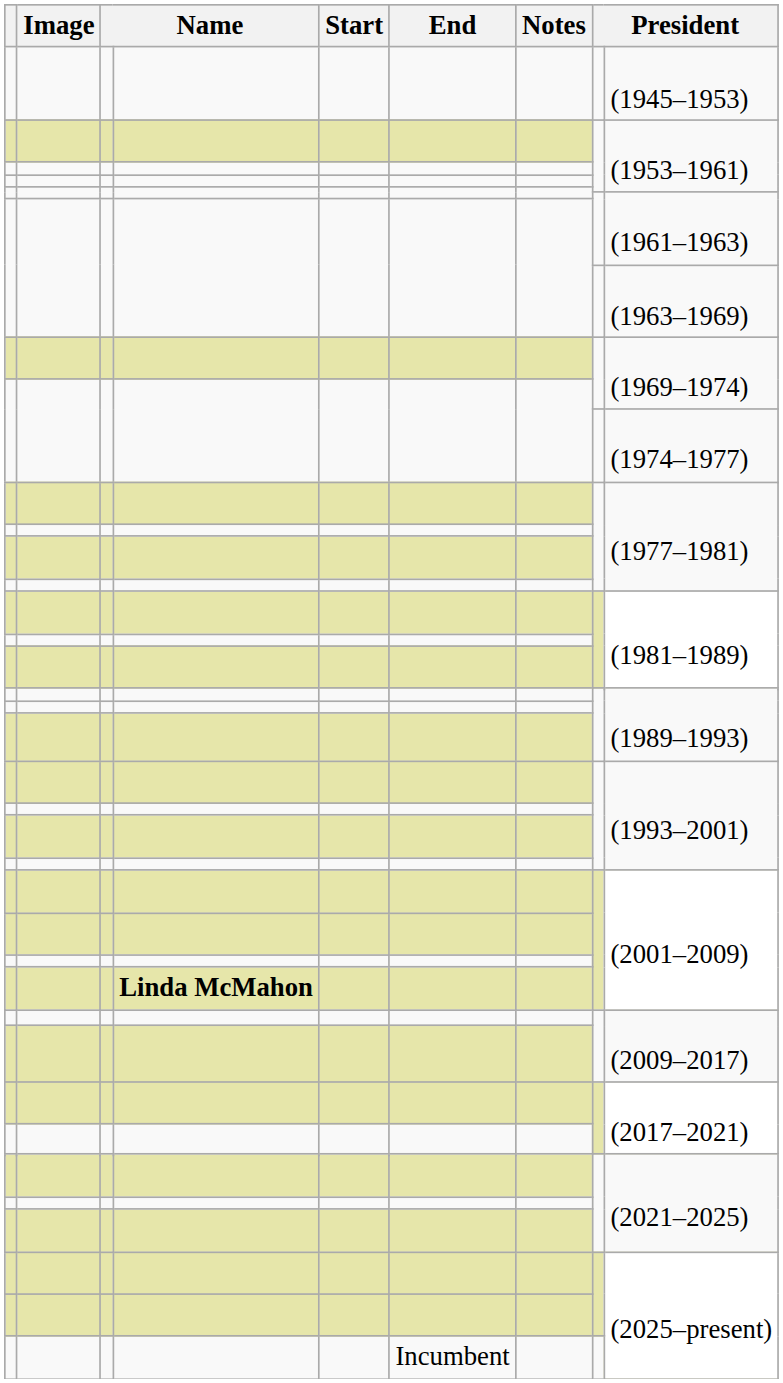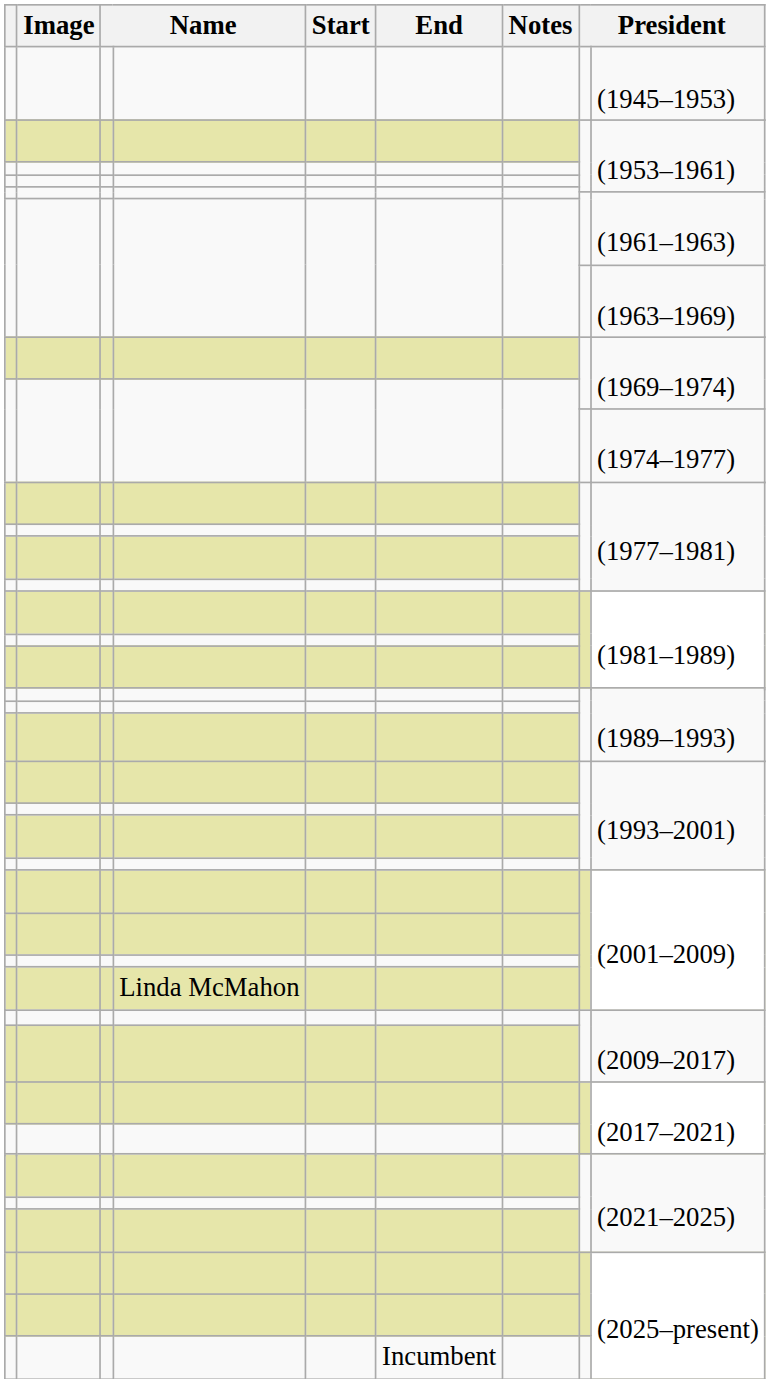Linda McMahon | column 4: bold -> normal
